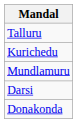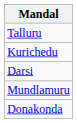row 4 | column 1: Mundlamuru -> Darsi
row 5 | column 1: Darsi -> Mundlamuru
